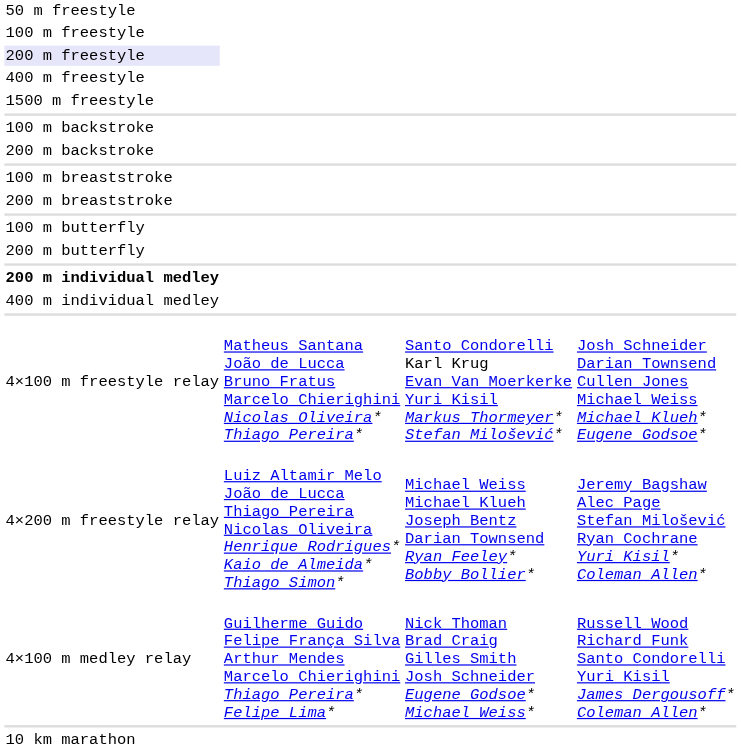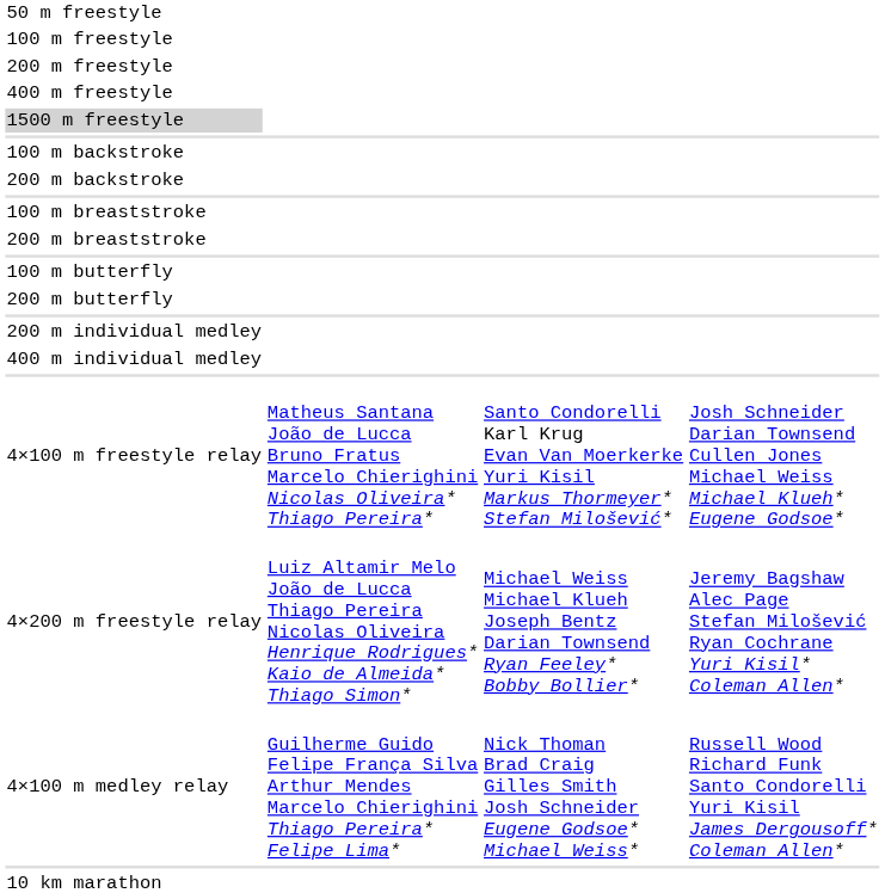200 m freestyle | column 1: lavender background -> no background
1500 m freestyle | column 1: no background -> lightgrey background
200 m individual medley | column 1: bold -> normal
